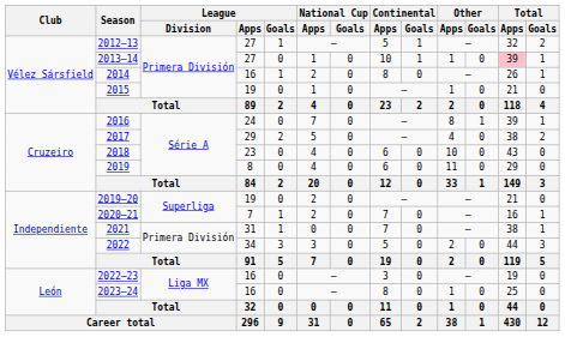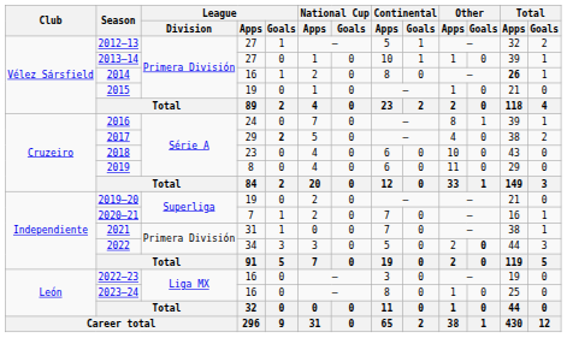2013–14 | Total / Apps: pink background -> no background
2014 | Total / Apps: normal -> bold
2017 | League / Goals: normal -> bold
2022 | Other / Goals: normal -> bold
